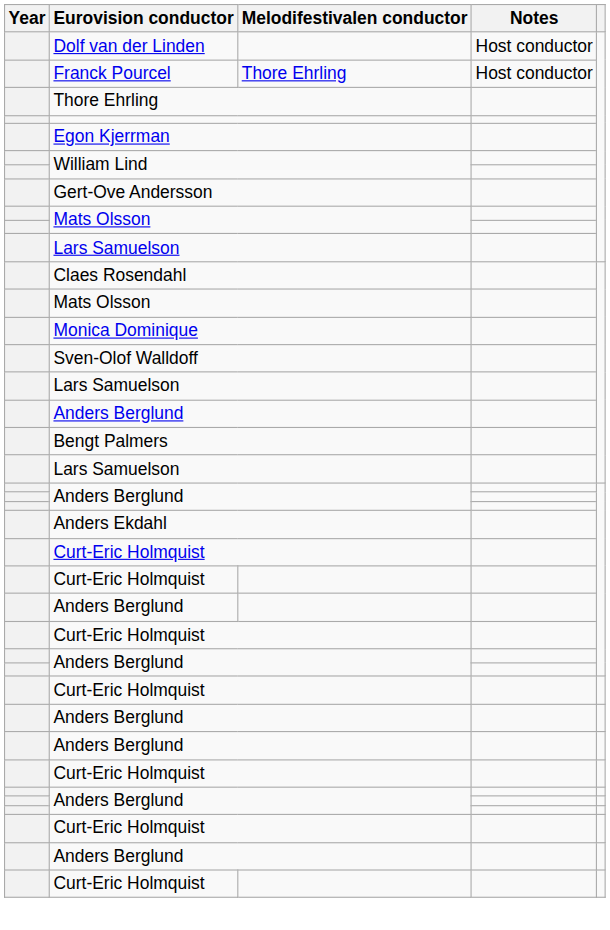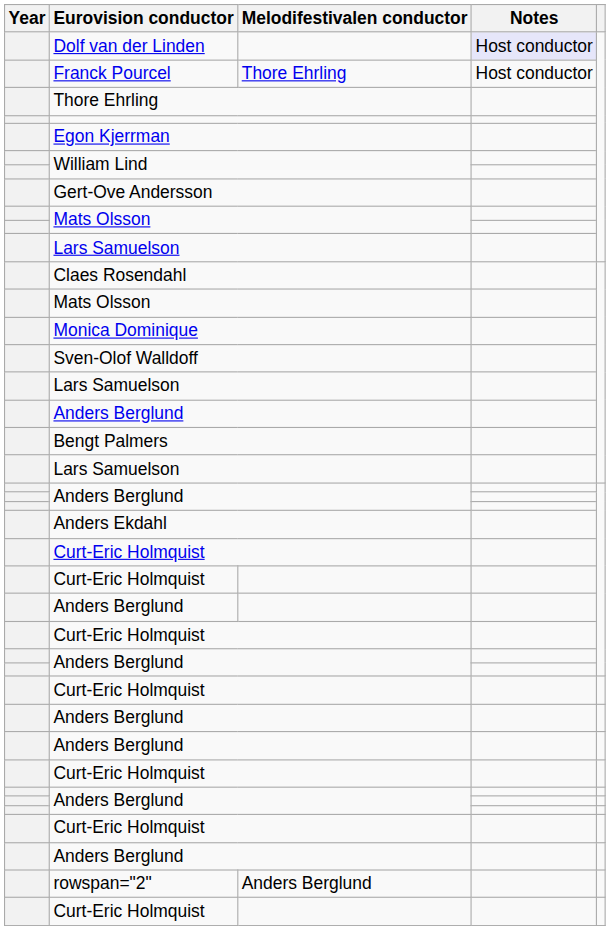Dolf van der Linden | Notes: no background -> lavender background
+ row: rowspan="2" | Anders Berglund
